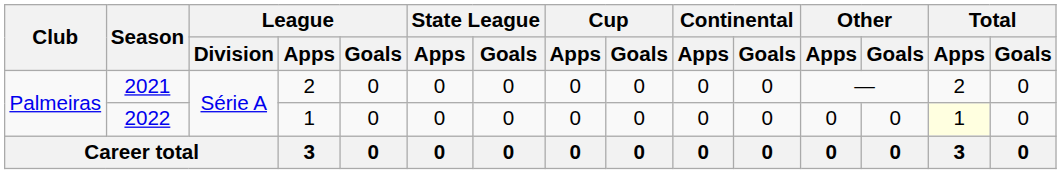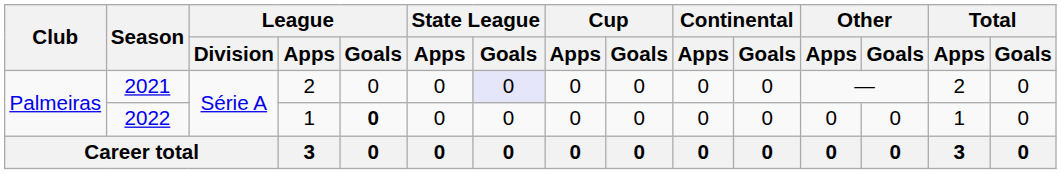2021 | State League / Goals: no background -> lavender background
2022 | League / Goals: normal -> bold
2022 | Total / Apps: lightyellow background -> no background
